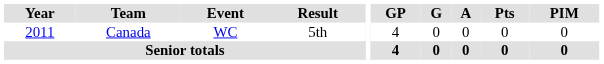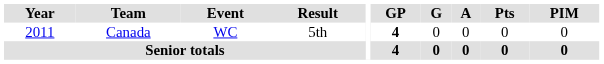Canada | GP: normal -> bold
